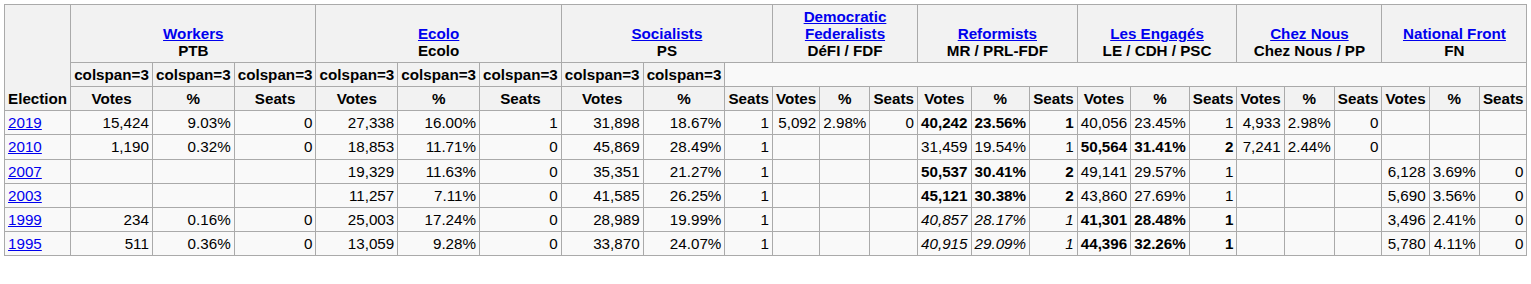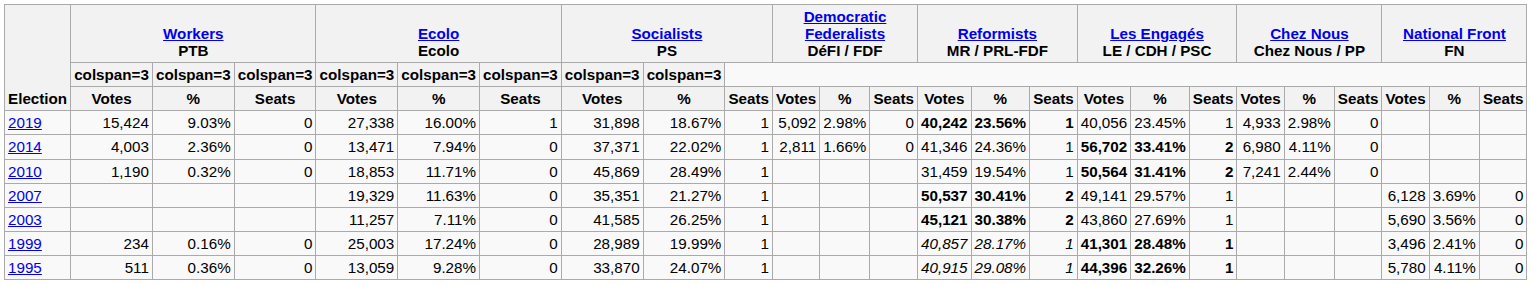+ row: 2014 | 4,003 | 2.36% | 0 | 13,471 | 7.94% | 0 | 37,371 | 22.02% | 1 | 2,811 | 1.66% | 0 | 41,346 | 24.36% | 1 | 56,702 | 33.41% | 2 | 6,980 | 4.11% | 0
1995 | Reformists MR / PRL-FDF / %: 29.09% -> 29.08%
